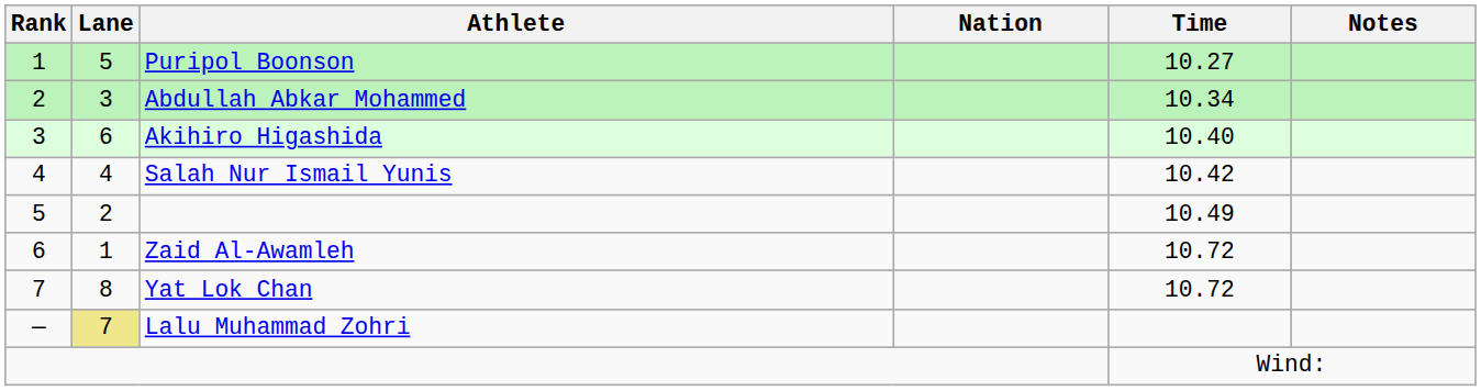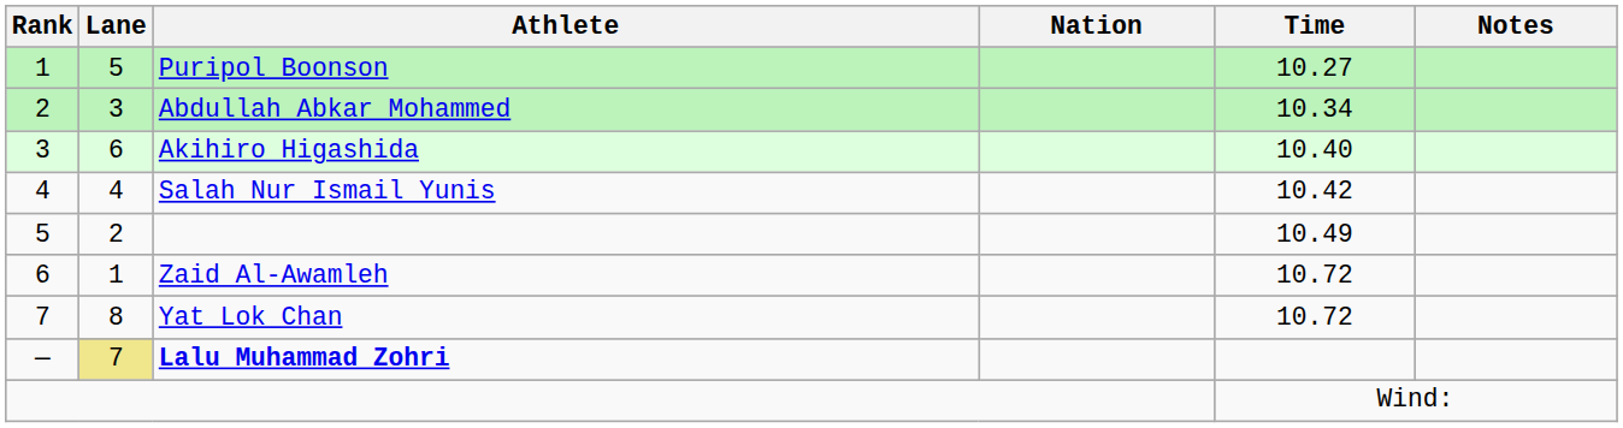— | Athlete: normal -> bold
